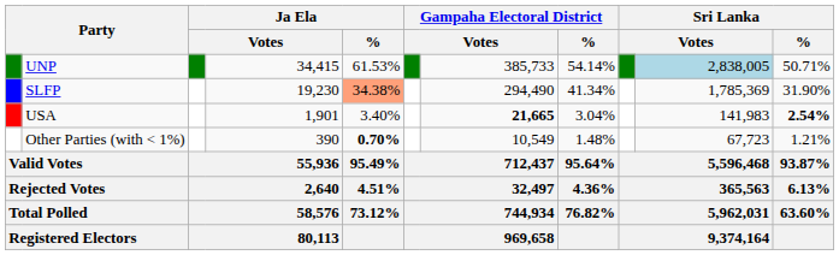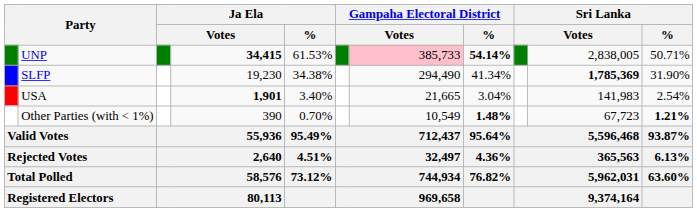UNP | column 4: normal -> bold
UNP | column 7: no background -> pink background
UNP | Gampaha Electoral District / %: normal -> bold
UNP | column 10: lightblue background -> no background
SLFP | Ja Ela / %: lightsalmon background -> no background
SLFP | column 10: normal -> bold
USA | column 4: normal -> bold
USA | column 7: bold -> normal
USA | Sri Lanka / %: bold -> normal
Other Parties (with < 1%) | Ja Ela / %: bold -> normal
Other Parties (with < 1%) | Gampaha Electoral District / %: normal -> bold
Other Parties (with < 1%) | Sri Lanka / %: normal -> bold
